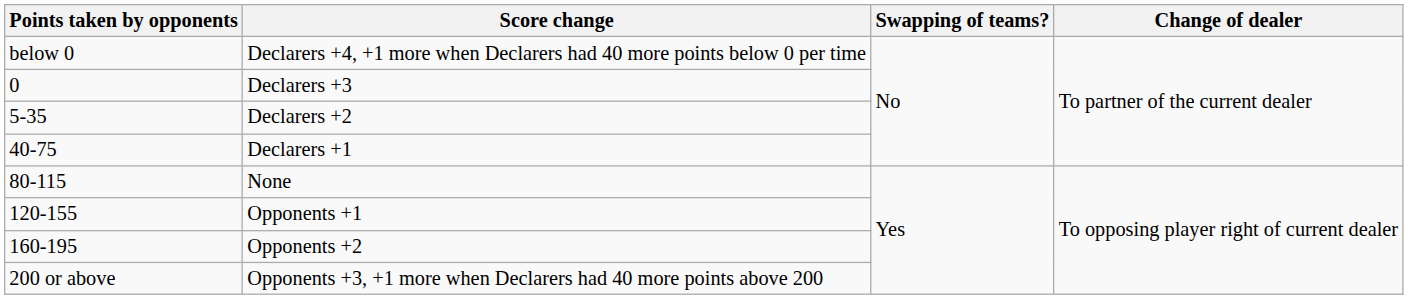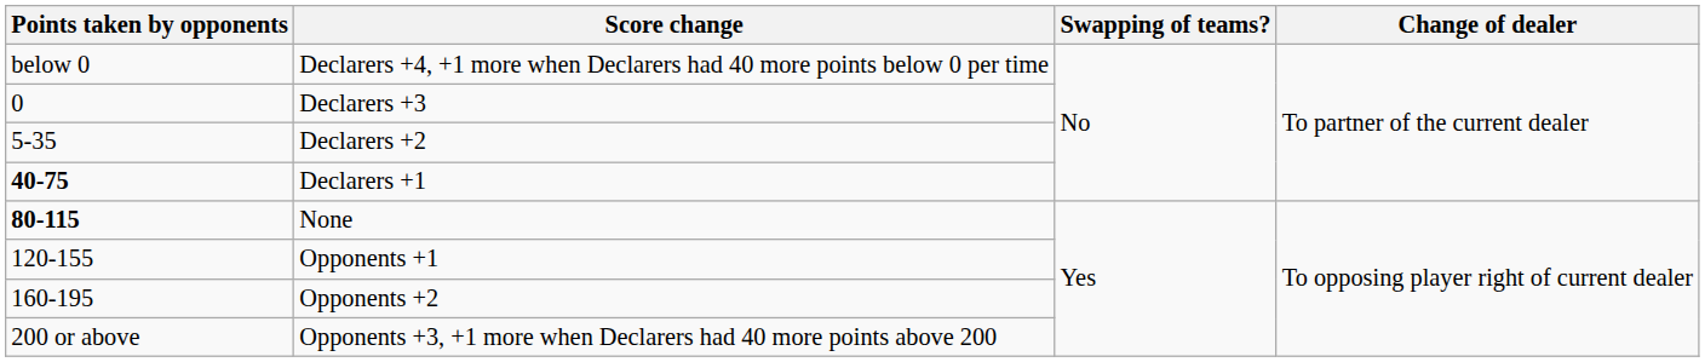Declarers +1 | Points taken by opponents: normal -> bold
None | Points taken by opponents: normal -> bold
